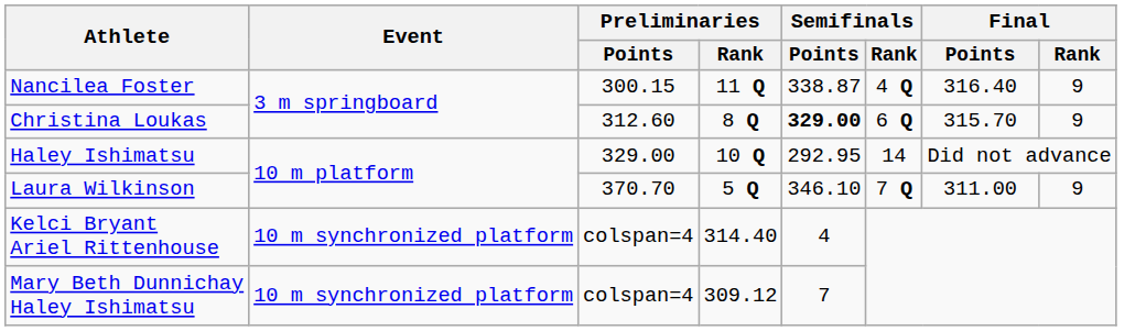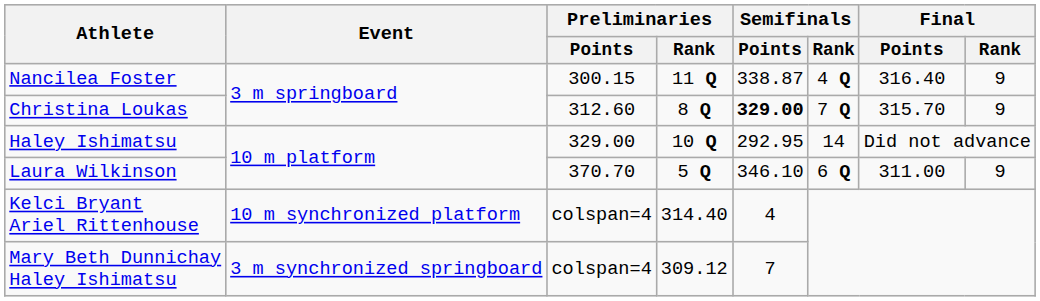Christina Loukas | Semifinals / Rank: 6 Q -> 7 Q
Laura Wilkinson | Semifinals / Rank: 7 Q -> 6 Q
Mary Beth Dunnichay Haley Ishimatsu | Event: 10 m synchronized platform -> 3 m synchronized springboard
